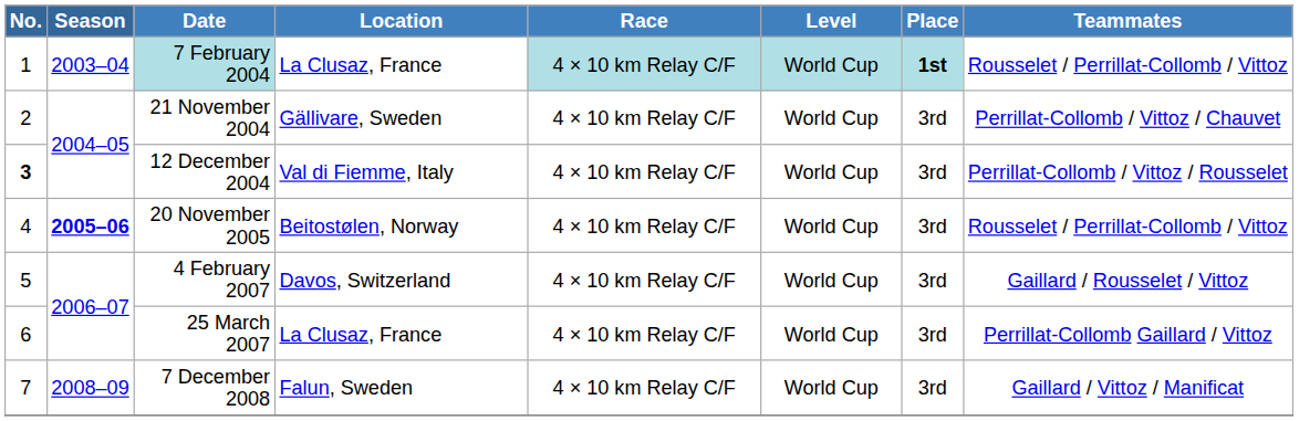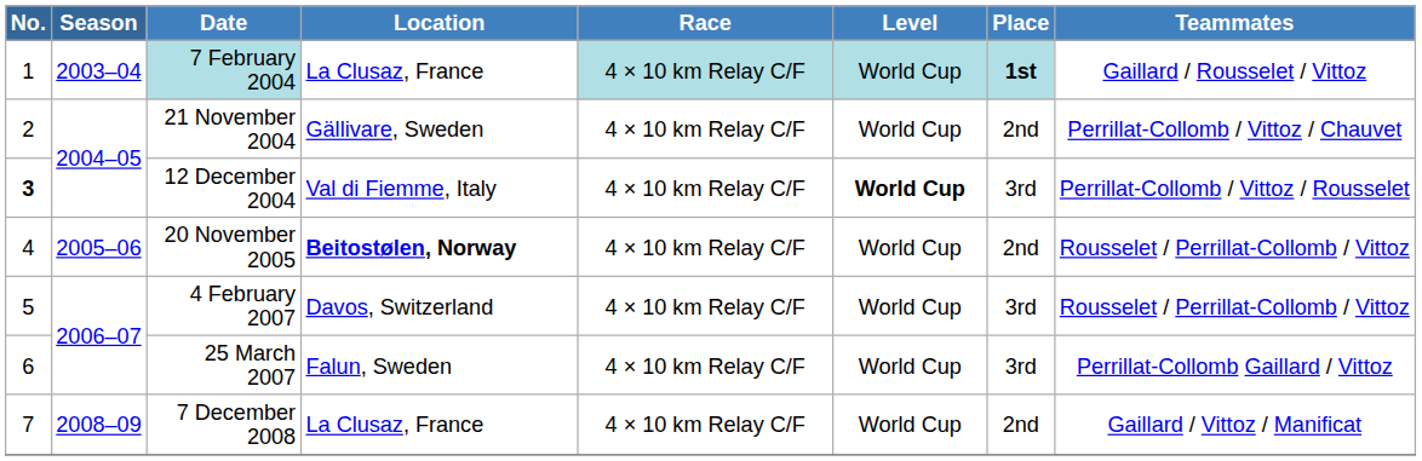7 February 2004 | Teammates: Rousselet / Perrillat-Collomb / Vittoz -> Gaillard / Rousselet / Vittoz
21 November 2004 | Place: 3rd -> 2nd
12 December 2004 | Level: normal -> bold
20 November 2005 | Season: bold -> normal
20 November 2005 | Location: normal -> bold
20 November 2005 | Place: 3rd -> 2nd
4 February 2007 | Teammates: Gaillard / Rousselet / Vittoz -> Rousselet / Perrillat-Collomb / Vittoz
25 March 2007 | Location: La Clusaz, France -> Falun, Sweden
7 December 2008 | Location: Falun, Sweden -> La Clusaz, France
7 December 2008 | Place: 3rd -> 2nd
